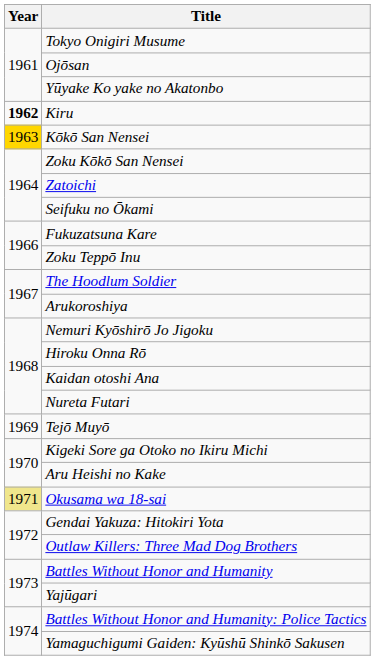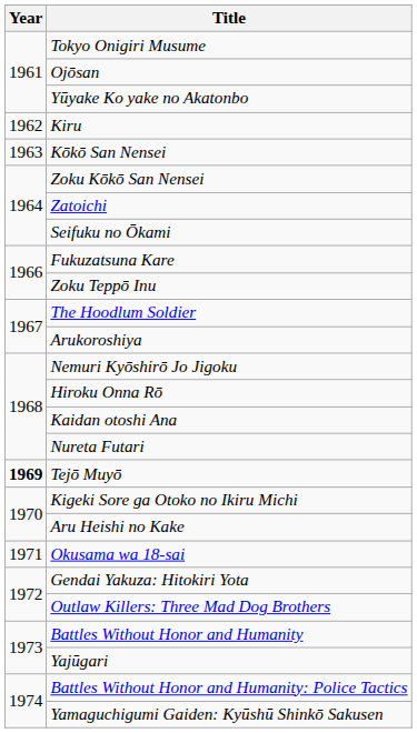Kiru | Year: bold -> normal
Kōkō San Nensei | Year: gold background -> no background
Tejō Muyō | Year: normal -> bold
Okusama wa 18-sai | Year: khaki background -> no background
